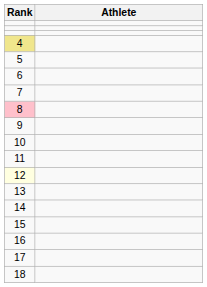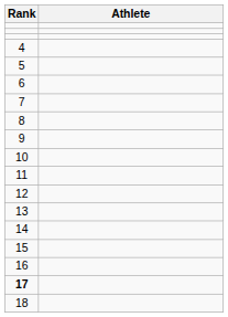row 5 | Rank: khaki background -> no background
row 9 | Rank: pink background -> no background
row 13 | Rank: lightyellow background -> no background
row 18 | Rank: normal -> bold
